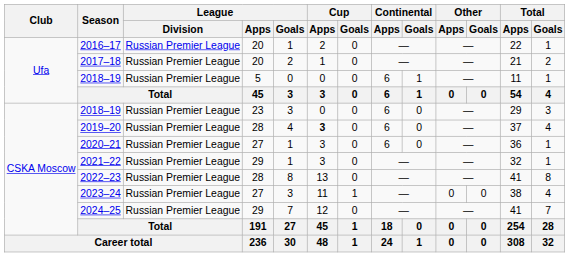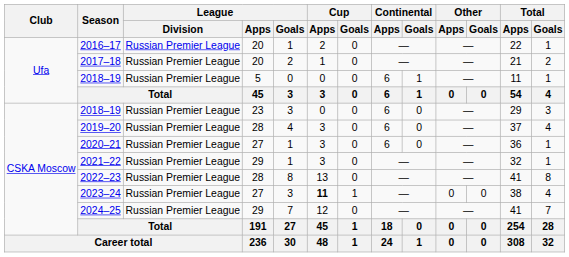2019–20 | Cup / Apps: bold -> normal
2023–24 | Cup / Apps: normal -> bold
